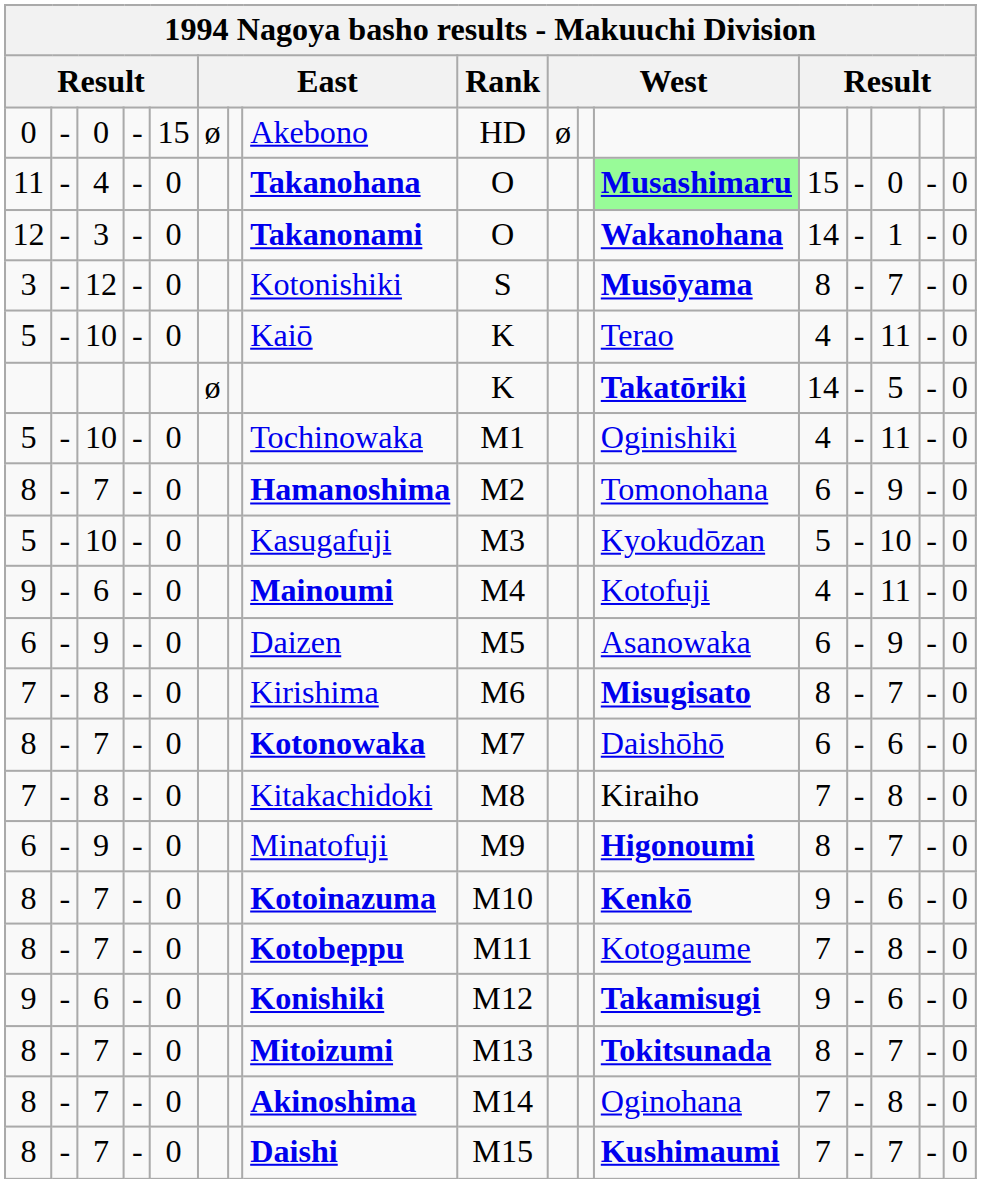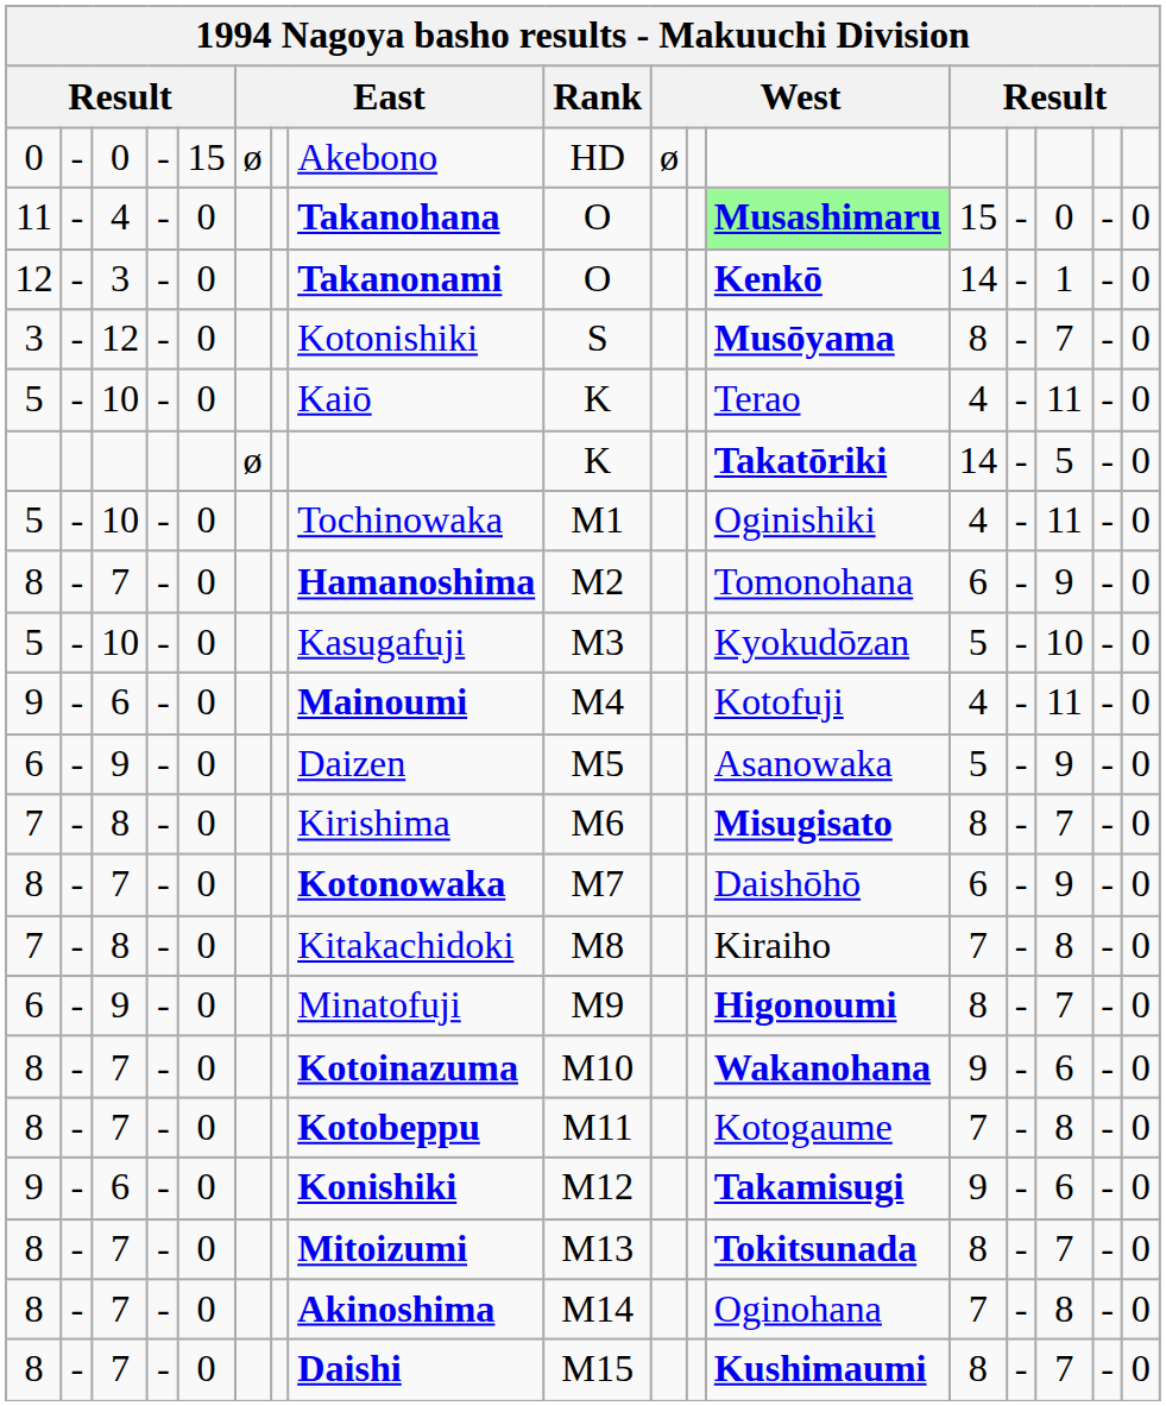row 5 | column 12: Wakanohana -> Kenkō
row 13 | column 13: 6 -> 5
row 15 | column 15: 6 -> 9
row 18 | column 12: Kenkō -> Wakanohana
row 23 | column 13: 7 -> 8
